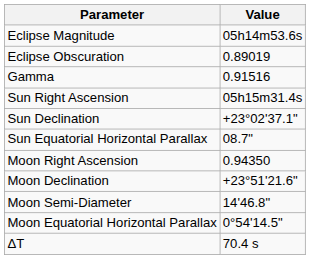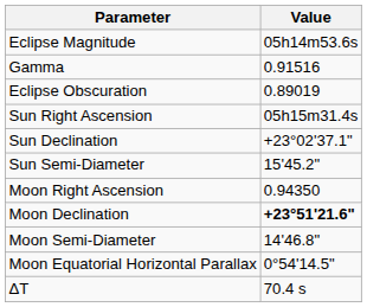rows swapped: Eclipse Obscuration <-> Gamma
+ row: Sun Semi-Diameter | 15'45.2"
- row: Sun Equatorial Horizontal Parallax | 08.7"
Moon Declination | Value: normal -> bold
